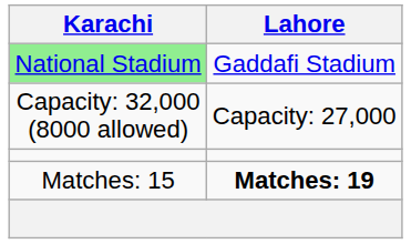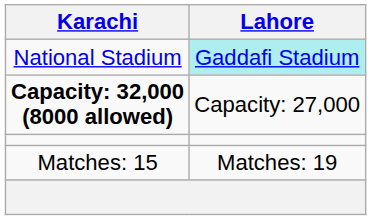National Stadium | Karachi: lightgreen background -> no background
National Stadium | Lahore: no background -> paleturquoise background
Capacity: 32,000 (8000 allowed) | Karachi: normal -> bold
Matches: 15 | Lahore: bold -> normal
